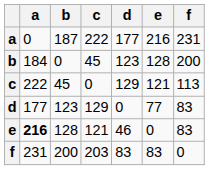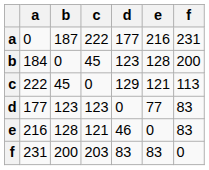row 5 | c: 129 -> 123
row 6 | a: bold -> normal
